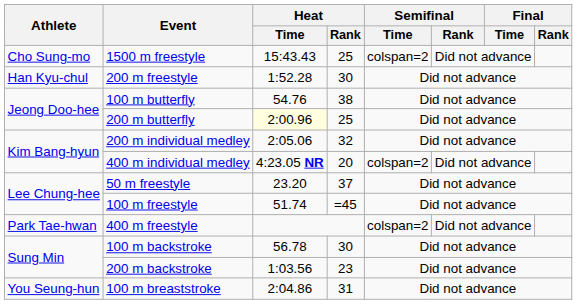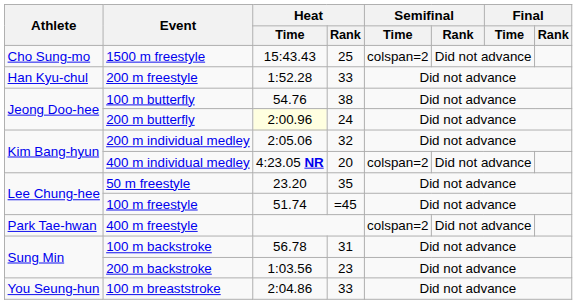200 m freestyle | Heat / Rank: 30 -> 33
200 m butterfly | Heat / Rank: 25 -> 24
50 m freestyle | Heat / Rank: 37 -> 35
100 m backstroke | Heat / Rank: 30 -> 31
100 m breaststroke | Heat / Rank: 31 -> 33
